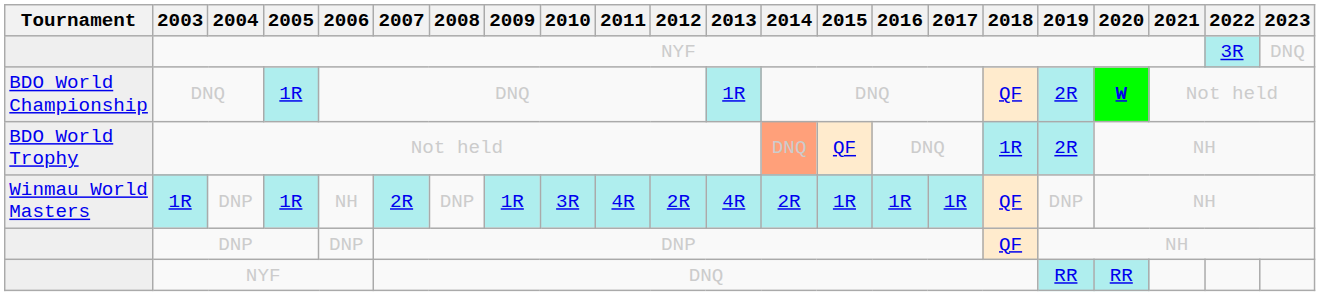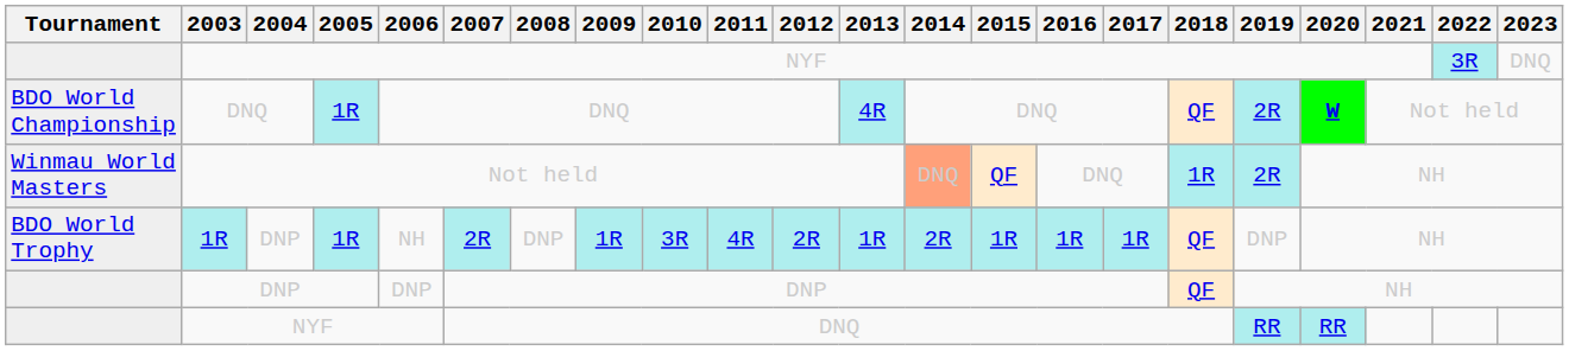row 3 | 2013: 1R -> 4R
row 4 | Tournament: BDO World Trophy -> Winmau World Masters
row 5 | Tournament: Winmau World Masters -> BDO World Trophy
row 5 | 2013: 4R -> 1R
